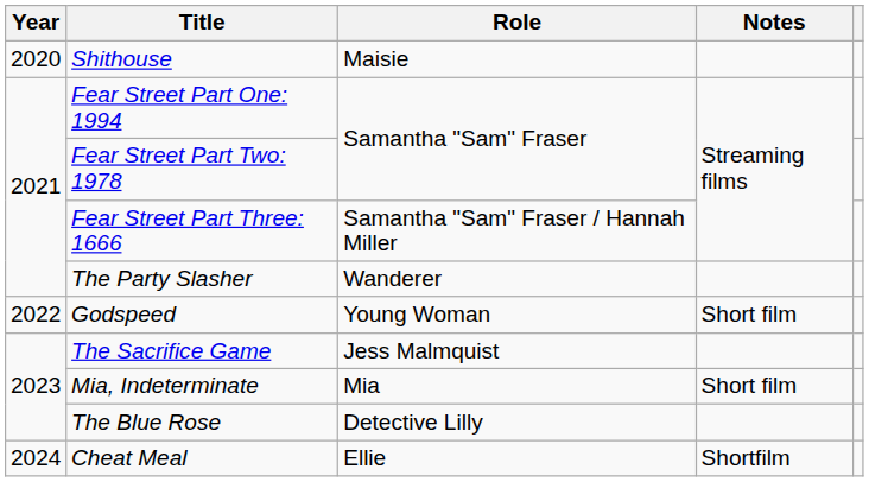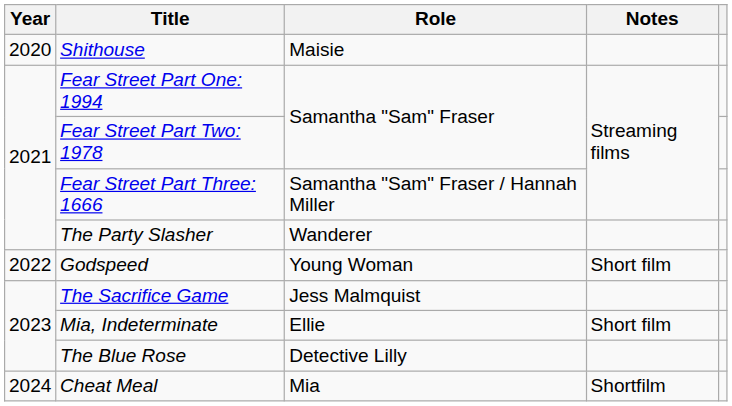Mia, Indeterminate | Role: Mia -> Ellie
Cheat Meal | Role: Ellie -> Mia
